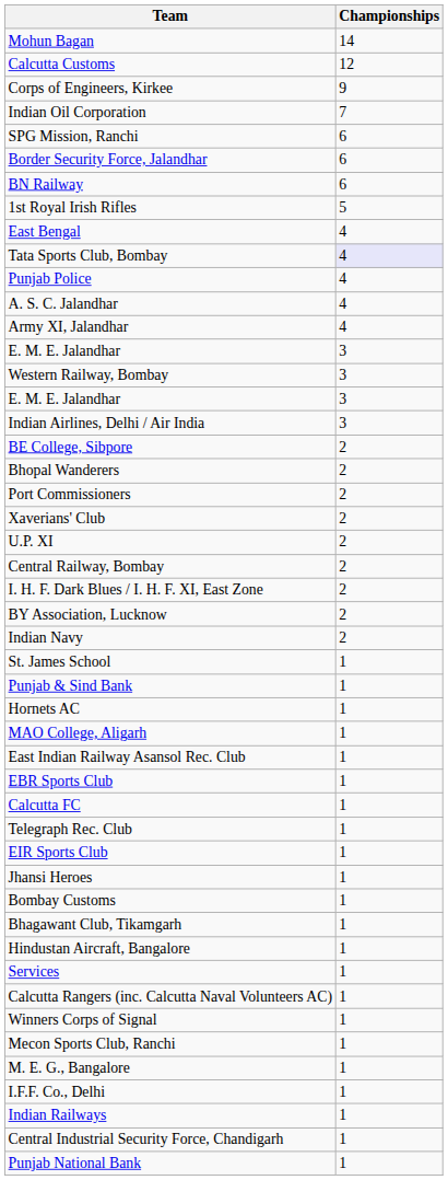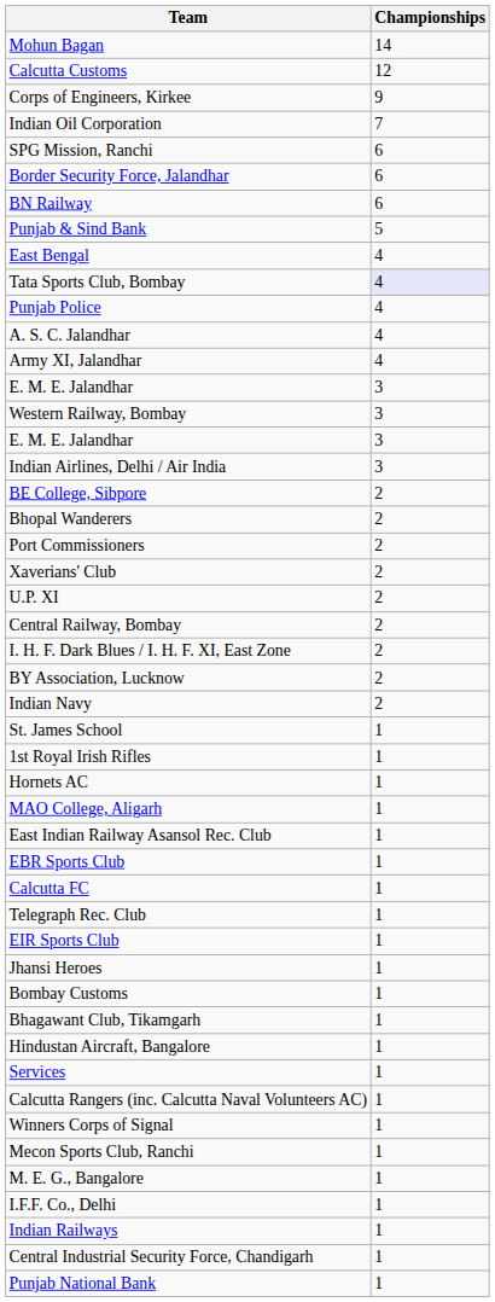row 9 | Team: 1st Royal Irish Rifles -> Punjab & Sind Bank
row 29 | Team: Punjab & Sind Bank -> 1st Royal Irish Rifles
